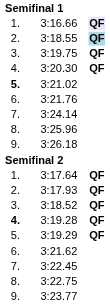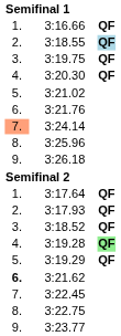3:16.66 | column 3: lavender background -> no background
3:21.02 | column 1: bold -> normal
3:24.14 | column 1: no background -> lightsalmon background
3:19.28 | column 1: bold -> normal
3:19.28 | column 3: no background -> lightgreen background
3:21.62 | column 1: normal -> bold
